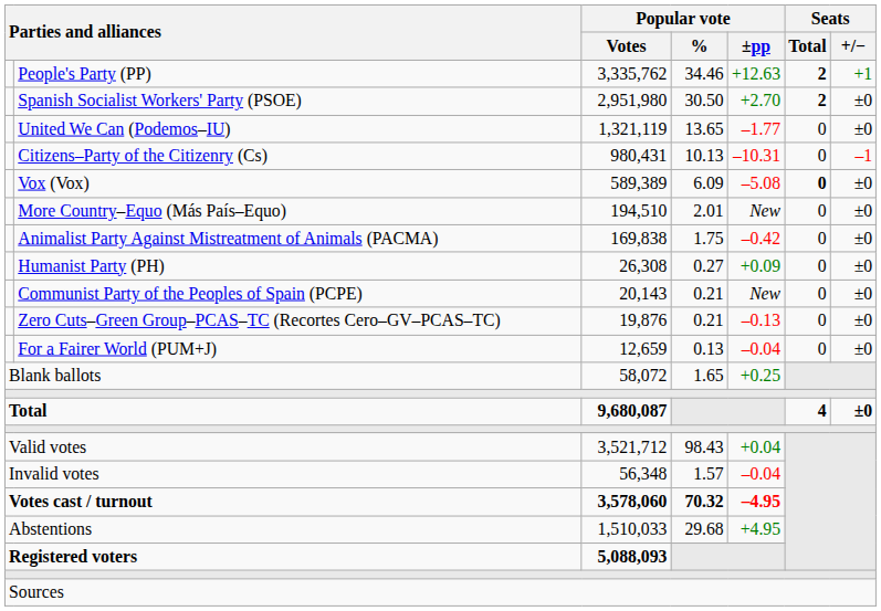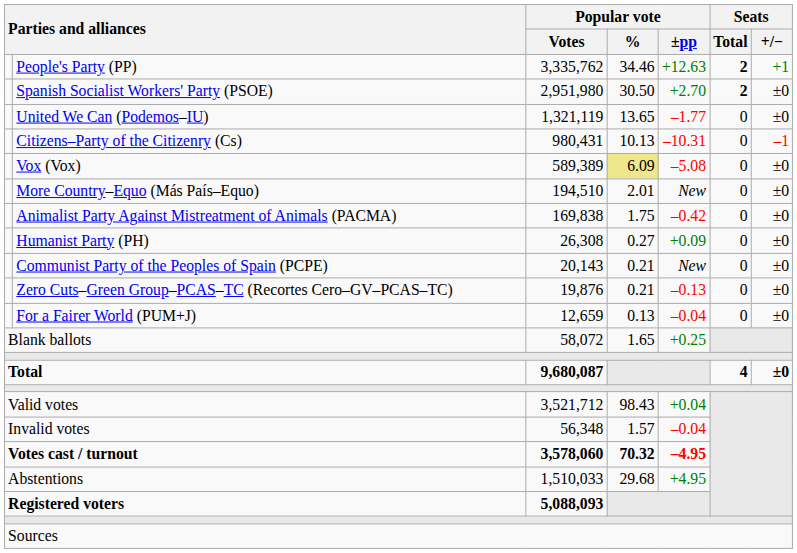Vox (Vox) | Popular vote / %: no background -> khaki background
Vox (Vox) | Seats / Total: bold -> normal
